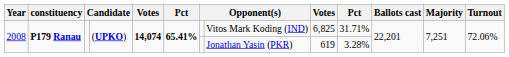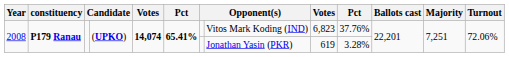row 2 | column 9: 6,825 -> 6,823
row 2 | column 10: 31.71% -> 37.76%
